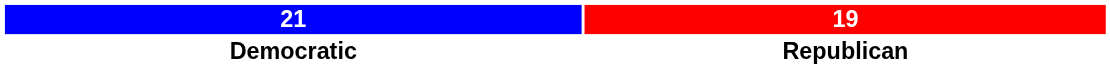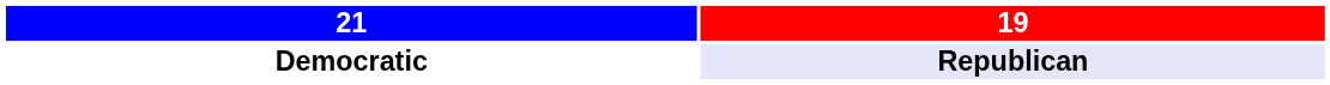Democratic | 19: no background -> lavender background
